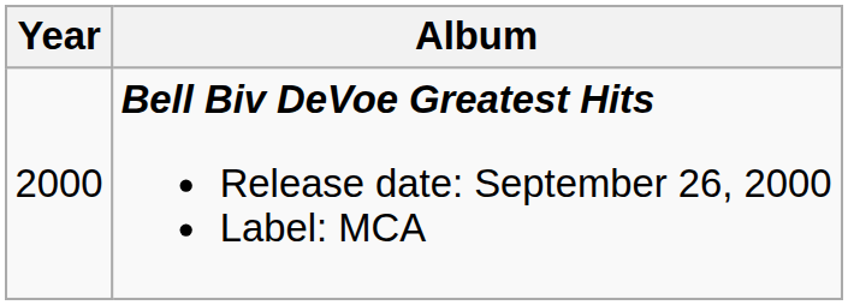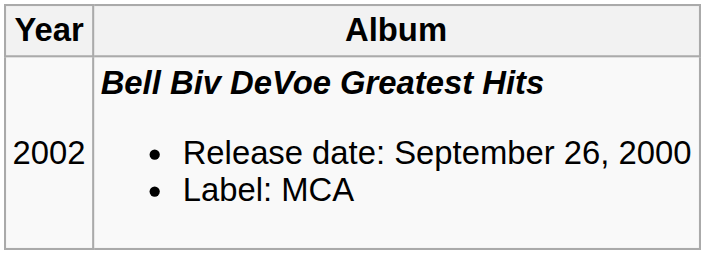row 2 | Year: 2000 -> 2002
